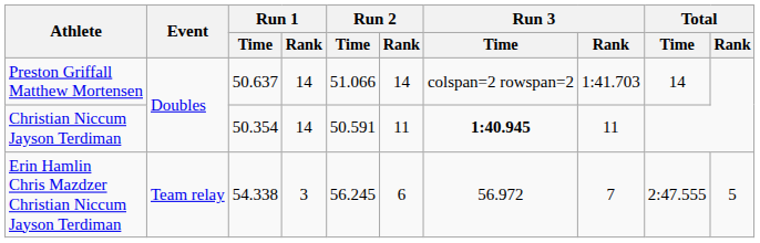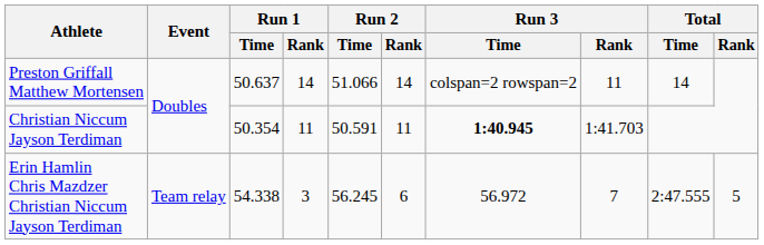Preston Griffall Matthew Mortensen | Run 3 / Rank: 1:41.703 -> 11
Christian Niccum Jayson Terdiman | Run 1 / Rank: 14 -> 11
Christian Niccum Jayson Terdiman | Run 3 / Rank: 11 -> 1:41.703
